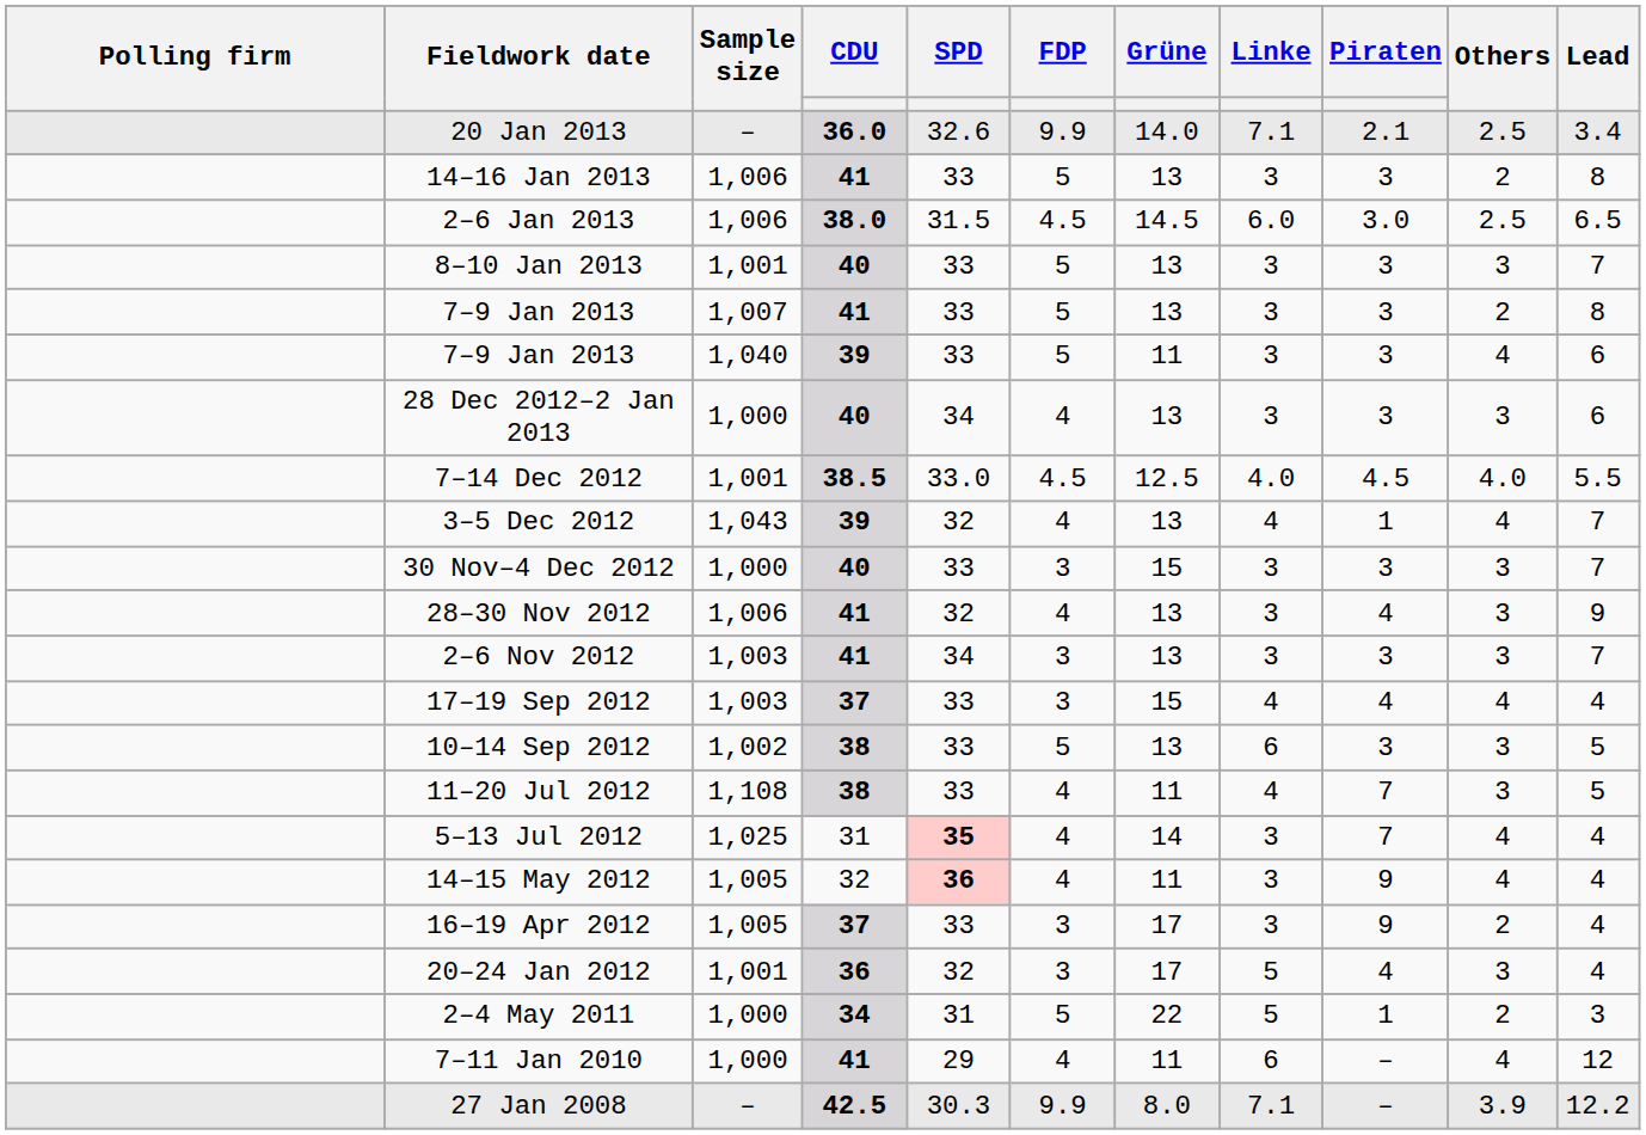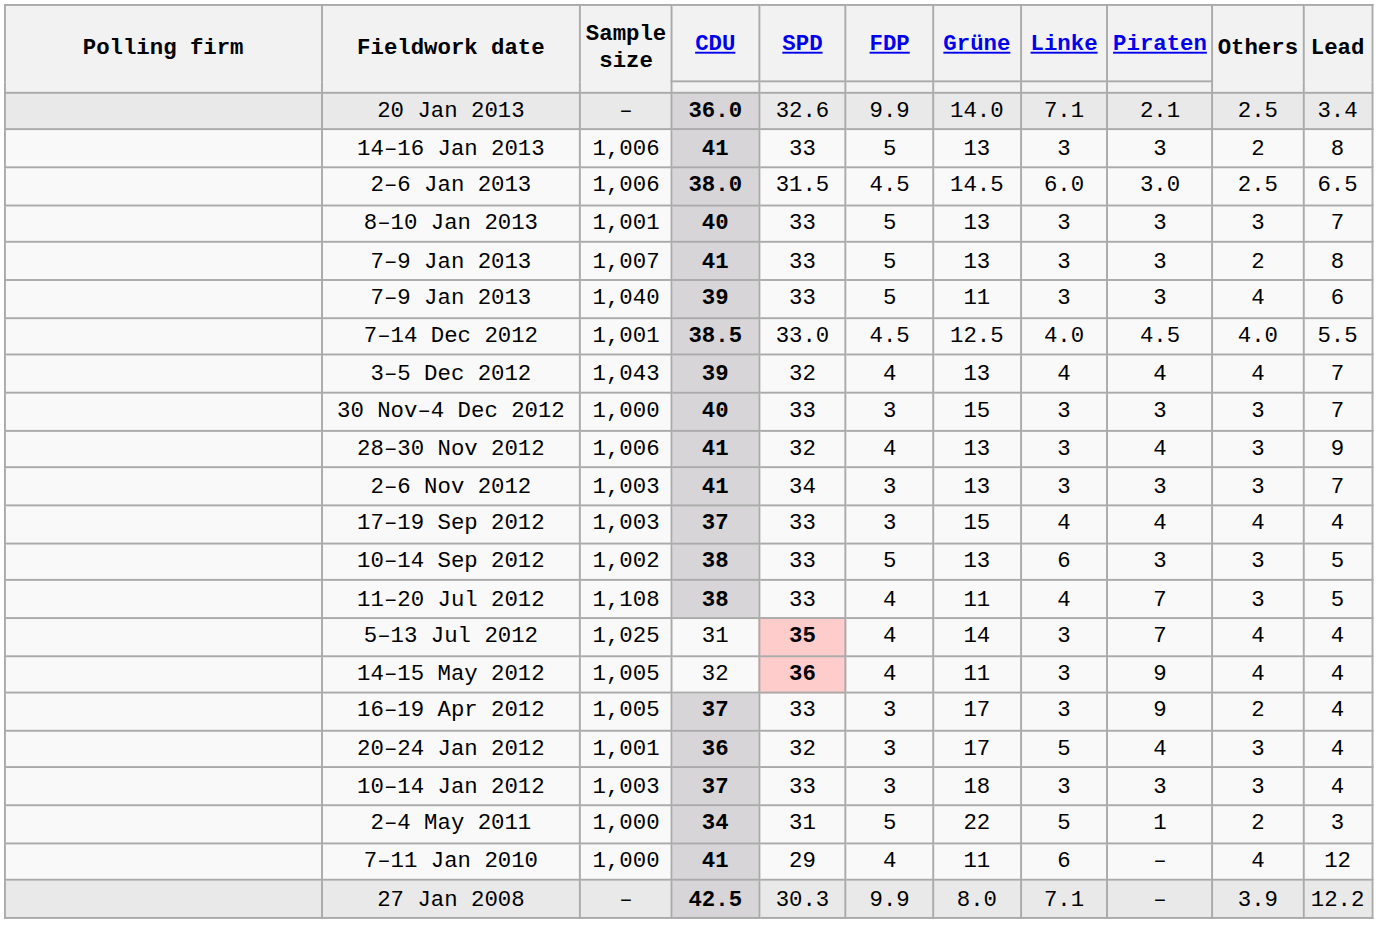- row: 28 Dec 2012–2 Jan 2013 | 1,000 | 40 | 34 | 4 | 13 | 3 | 3 | 3 | 6
3–5 Dec 2012 | Piraten: 1 -> 4
+ row: 10–14 Jan 2012 | 1,003 | 37 | 33 | 3 | 18 | 3 | 3 | 3 | 4
